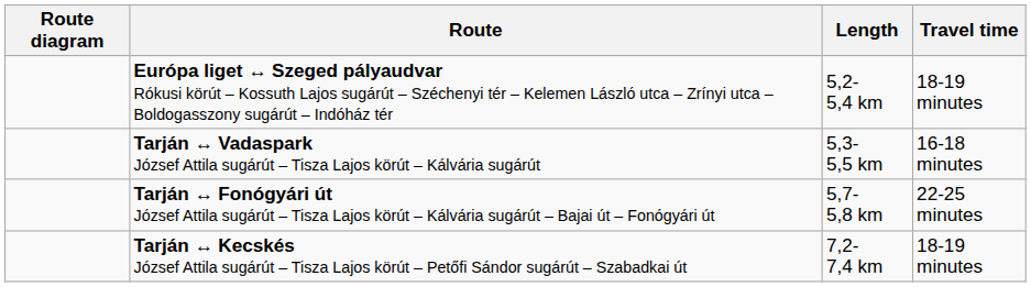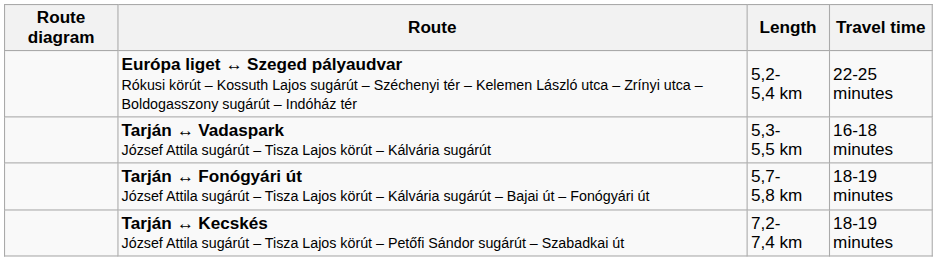row 2 | Travel time: 18-19 minutes -> 22-25 minutes
row 4 | Travel time: 22-25 minutes -> 18-19 minutes
